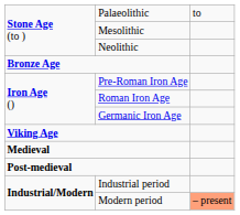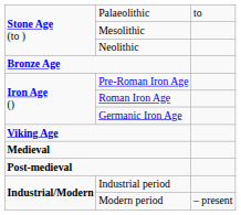Modern period | column 3: lightsalmon background -> no background
